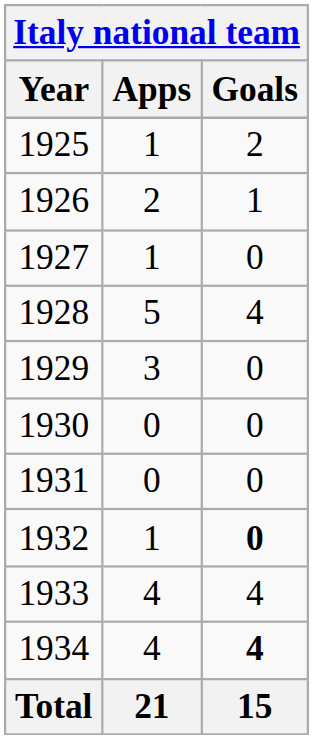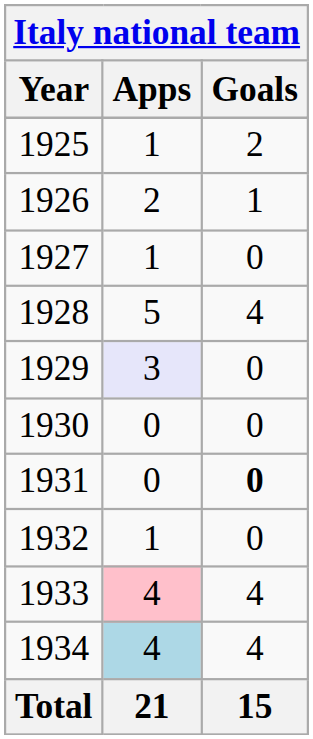1929 | Apps: no background -> lavender background
1931 | Goals: normal -> bold
1932 | Goals: bold -> normal
1933 | Apps: no background -> pink background
1934 | Apps: no background -> lightblue background
1934 | Goals: bold -> normal
